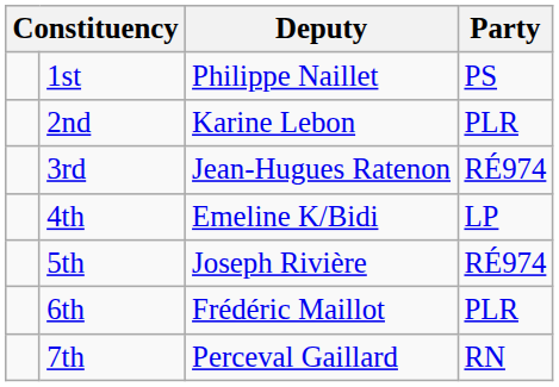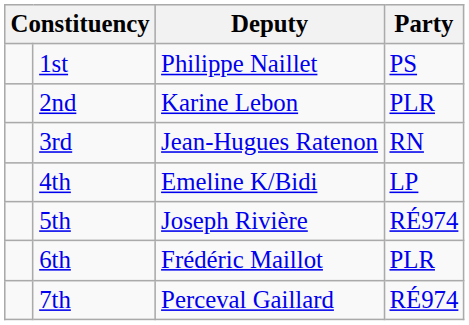3rd | Party: RÉ974 -> RN
7th | Party: RN -> RÉ974
